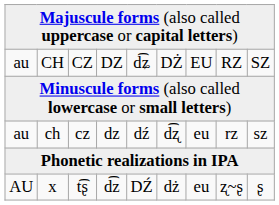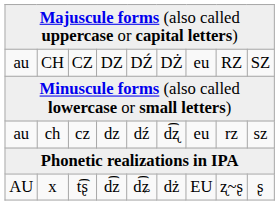CH | column 5: d͡ʑ -> DŹ
CH | column 7: EU -> eu
x | column 5: DŹ -> d͡ʑ
x | column 7: eu -> EU
